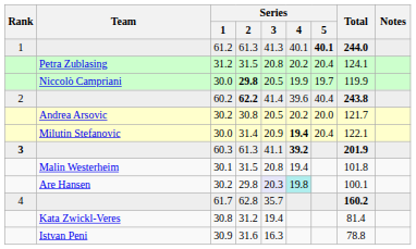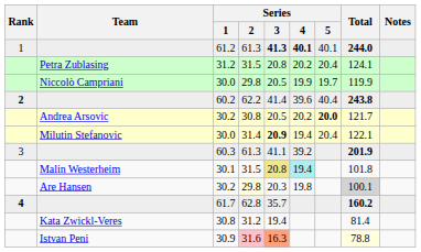61.2 | Series / 3: normal -> bold
61.2 | Series / 4: normal -> bold
61.2 | Series / 5: bold -> normal
Niccolò Campriani / 30.0 | Series / 2: bold -> normal
60.2 | Rank: normal -> bold
60.2 | Series / 2: bold -> normal
Andrea Arsovic / 30.2 | Series / 5: normal -> bold
Milutin Stefanovic / 30.0 | Series / 3: normal -> bold
Milutin Stefanovic / 30.0 | Series / 4: bold -> normal
60.3 | Rank: bold -> normal
60.3 | Series / 4: bold -> normal
30.1 | Series / 3: no background -> khaki background
30.1 | Series / 4: no background -> paleturquoise background
Are Hansen / 30.2 | Series / 2: no background -> lightyellow background
Are Hansen / 30.2 | Series / 3: lavender background -> no background
Are Hansen / 30.2 | Series / 4: paleturquoise background -> no background
Are Hansen / 30.2 | Total: no background -> lightgrey background
61.7 | Rank: normal -> bold
30.9 | Series / 2: no background -> pink background
30.9 | Series / 3: no background -> lightsalmon background
30.9 | Total: no background -> lightyellow background
